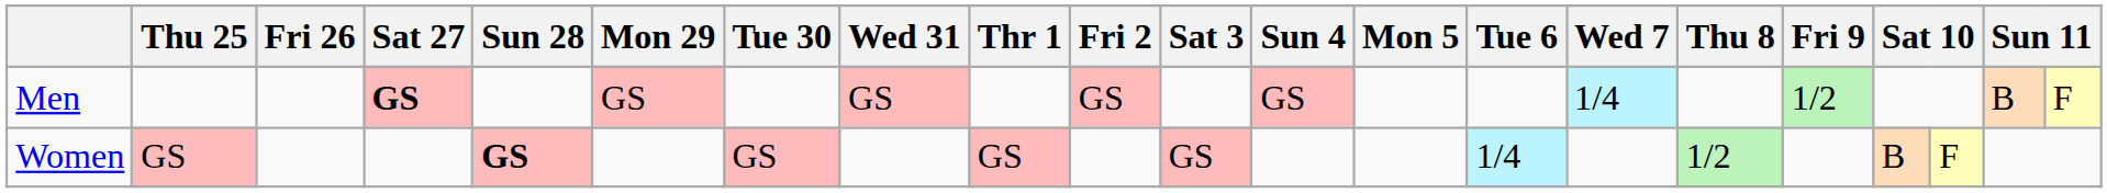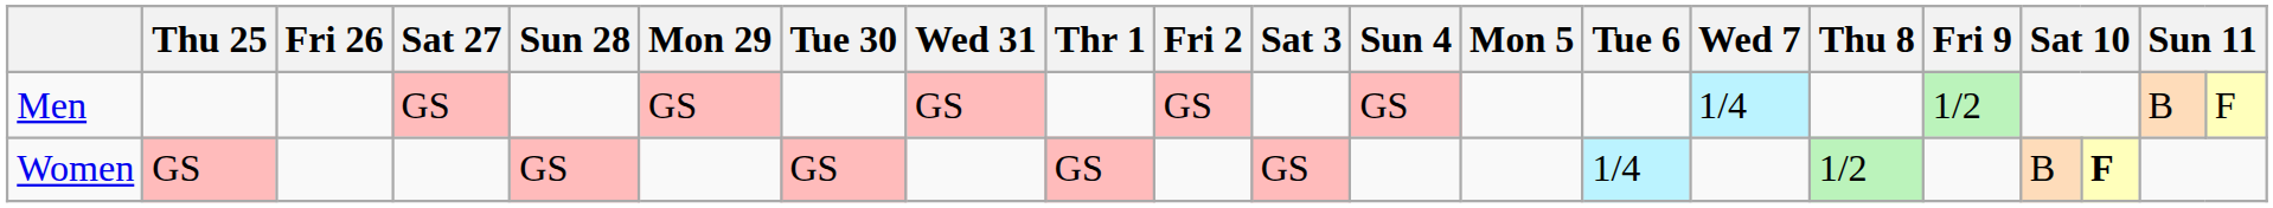Men | Sat 27: bold -> normal
Women | Sun 28: bold -> normal
Women | column 19: normal -> bold
